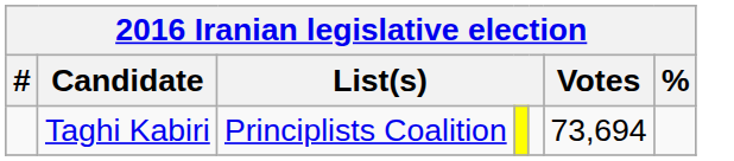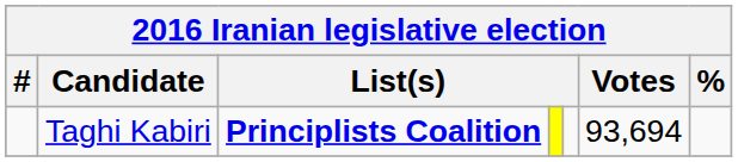Taghi Kabiri | column 3: normal -> bold
Taghi Kabiri | Votes: 73,694 -> 93,694
